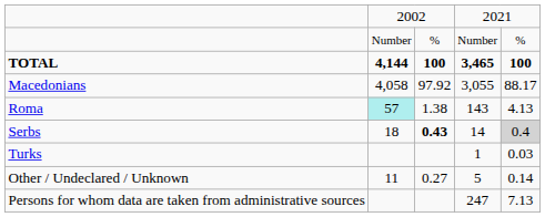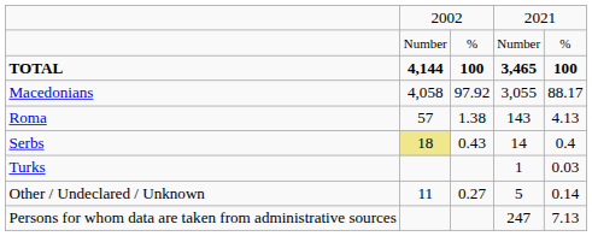Roma | column 2: paleturquoise background -> no background
Serbs | column 2: no background -> khaki background
Serbs | column 3: bold -> normal
Serbs | column 5: lightgrey background -> no background
